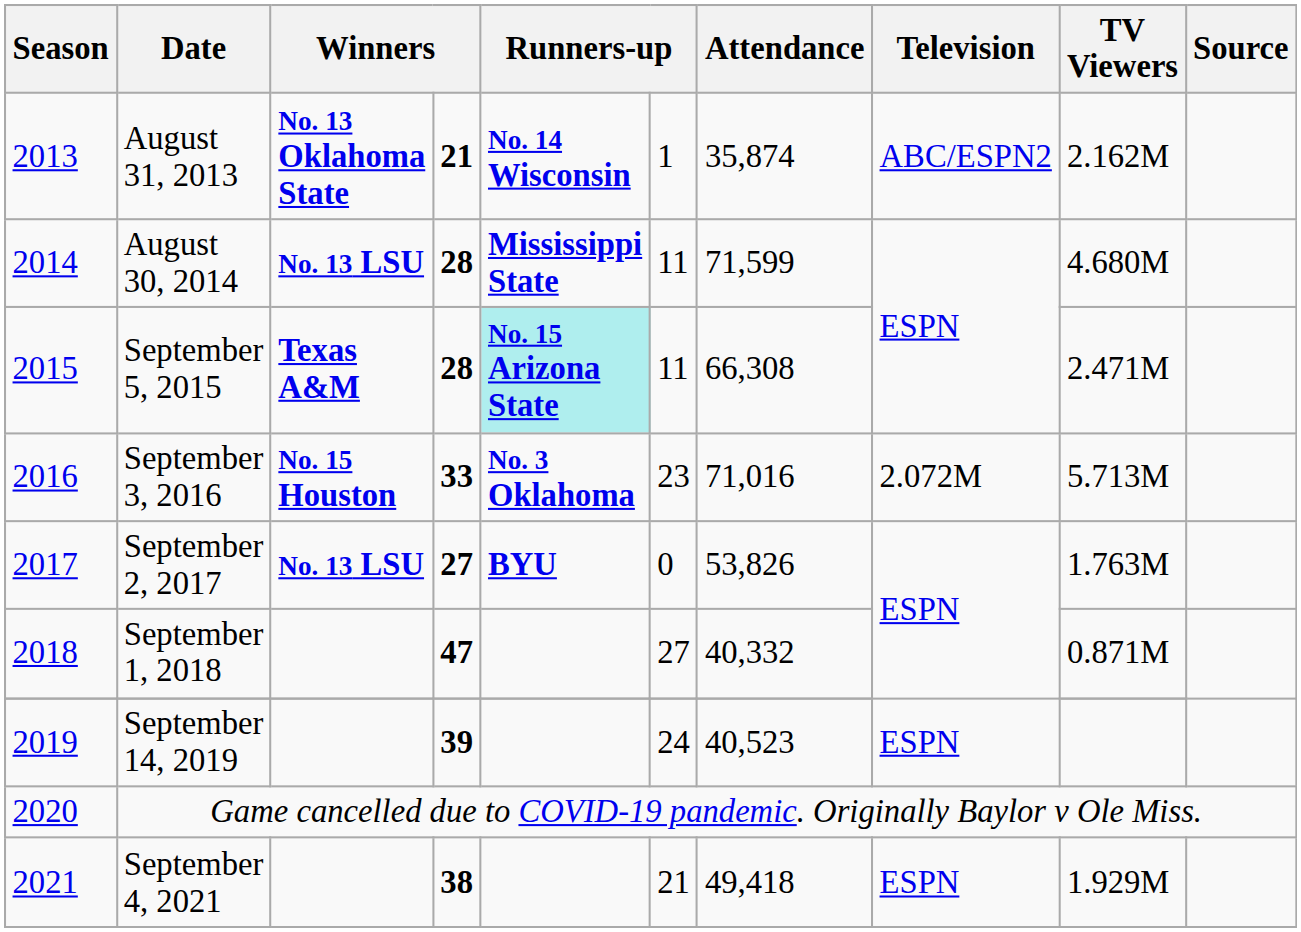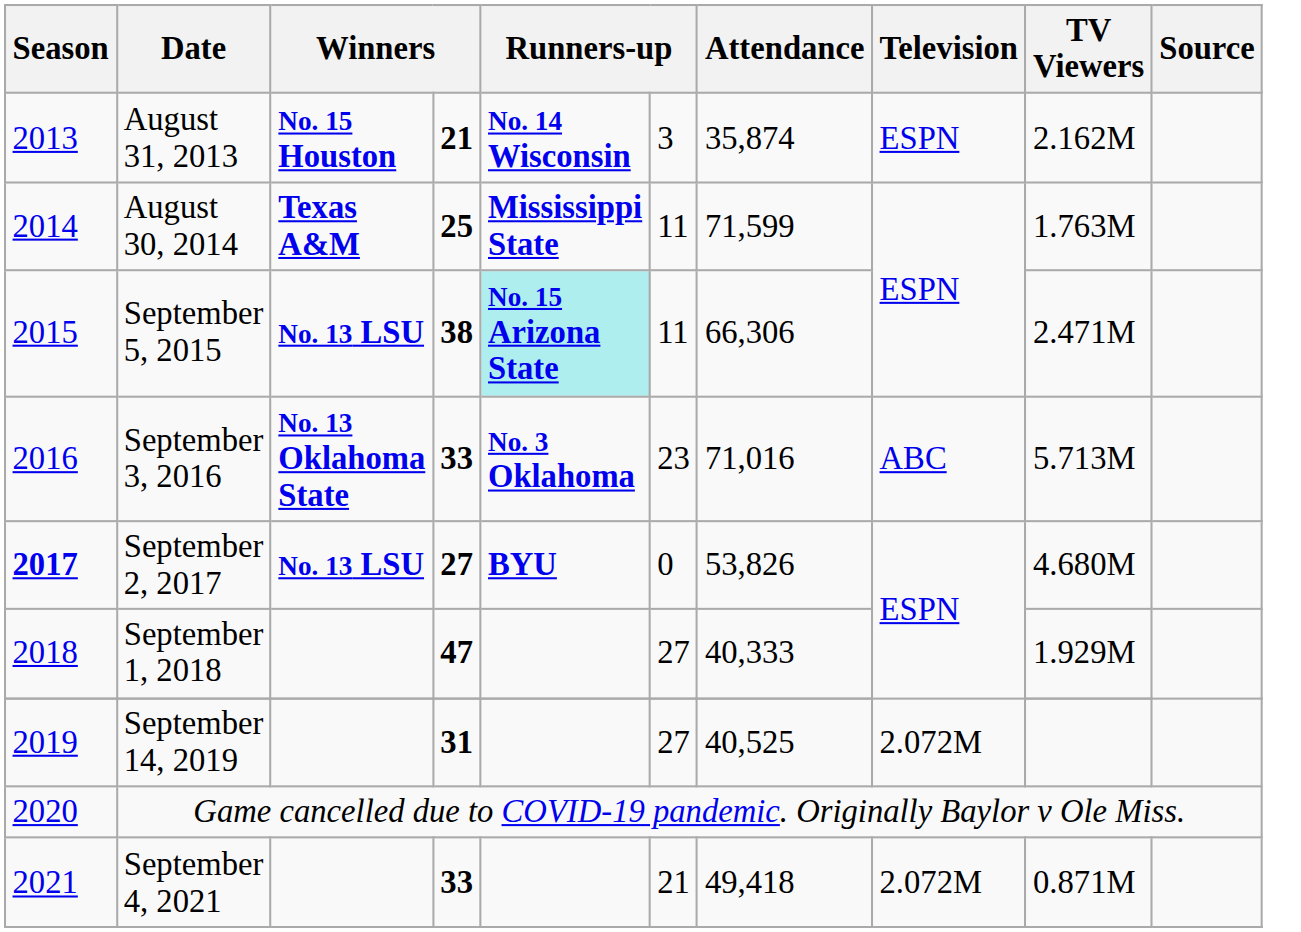August 31, 2013 | column 3: No. 13 Oklahoma State -> No. 15 Houston
August 31, 2013 | column 6: 1 -> 3
August 31, 2013 | Television: ABC/ESPN2 -> ESPN
August 30, 2014 | column 3: No. 13 LSU -> Texas A&M
August 30, 2014 | column 4: 28 -> 25
August 30, 2014 | TV Viewers: 4.680M -> 1.763M
September 5, 2015 | column 3: Texas A&M -> No. 13 LSU
September 5, 2015 | column 4: 28 -> 38
September 5, 2015 | Attendance: 66,308 -> 66,306
September 3, 2016 | column 3: No. 15 Houston -> No. 13 Oklahoma State
September 3, 2016 | Television: 2.072M -> ABC
September 2, 2017 | Season: normal -> bold
September 2, 2017 | TV Viewers: 1.763M -> 4.680M
September 1, 2018 | Attendance: 40,332 -> 40,333
September 1, 2018 | TV Viewers: 0.871M -> 1.929M
September 14, 2019 | column 4: 39 -> 31
September 14, 2019 | column 6: 24 -> 27
September 14, 2019 | Attendance: 40,523 -> 40,525
September 14, 2019 | Television: ESPN -> 2.072M
September 4, 2021 | column 4: 38 -> 33
September 4, 2021 | Television: ESPN -> 2.072M
September 4, 2021 | TV Viewers: 1.929M -> 0.871M
